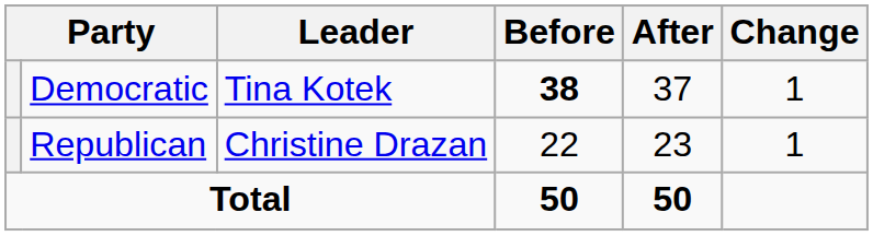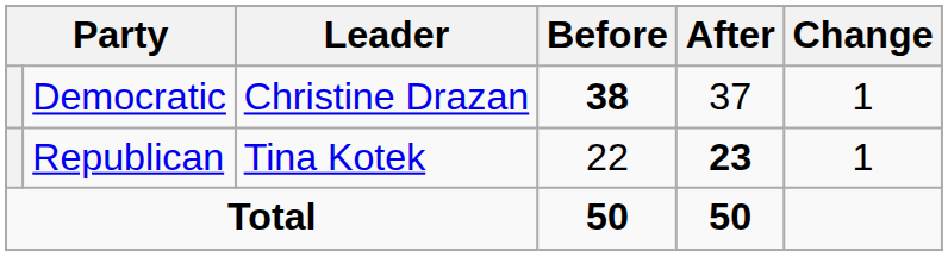Democratic | Leader: Tina Kotek -> Christine Drazan
Republican | Leader: Christine Drazan -> Tina Kotek
Republican | After: normal -> bold
